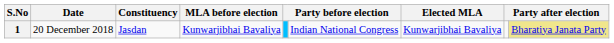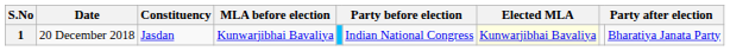1 | Elected MLA: no background -> lightyellow background
1 | column 9: khaki background -> no background
